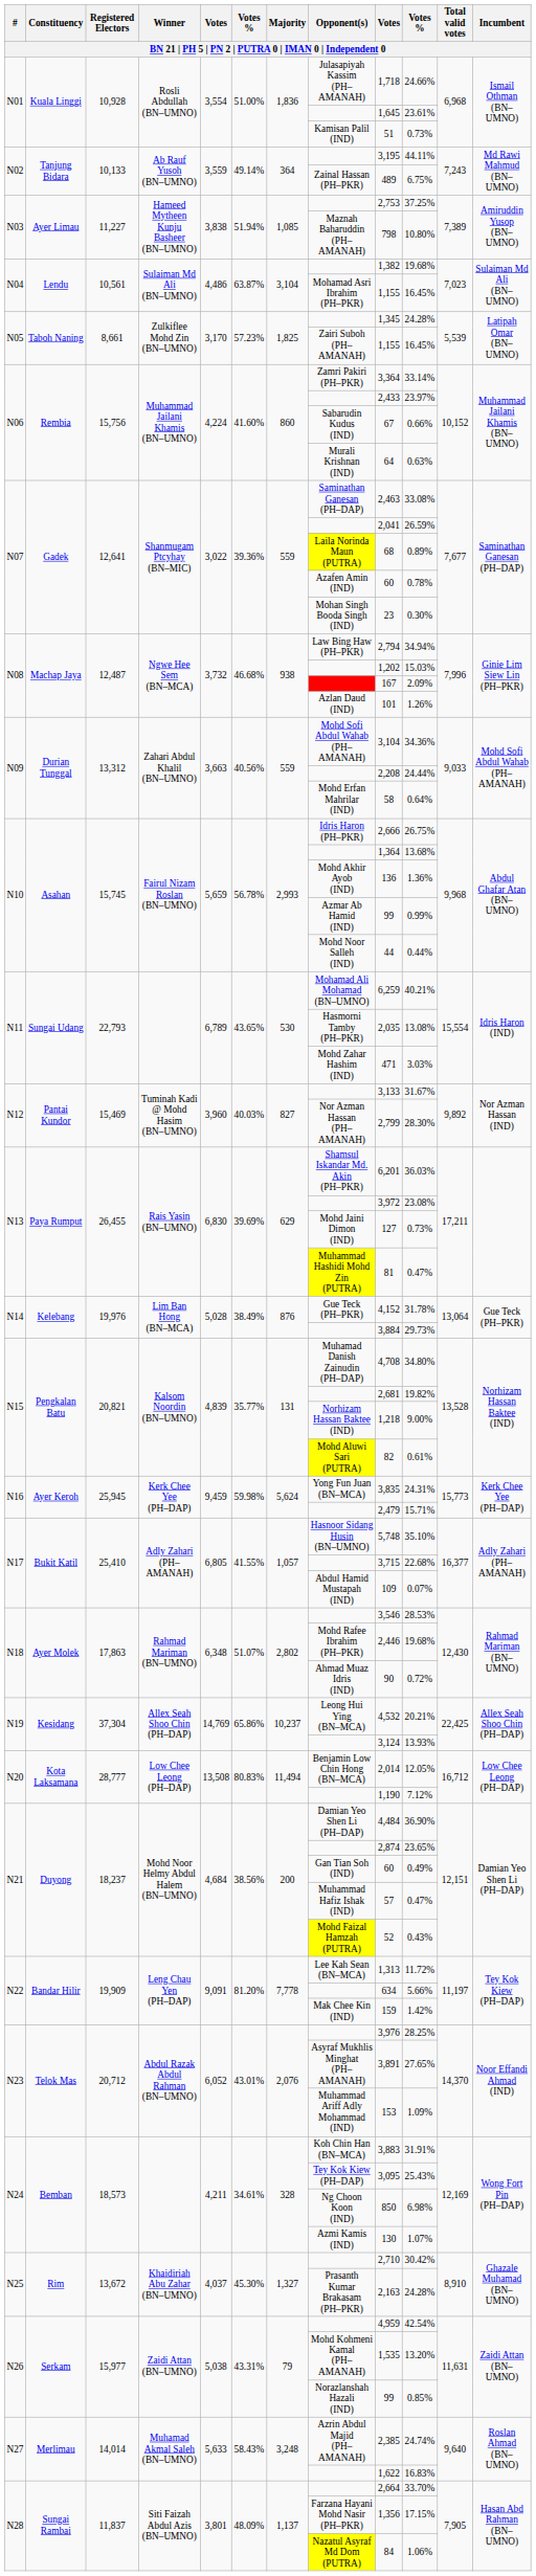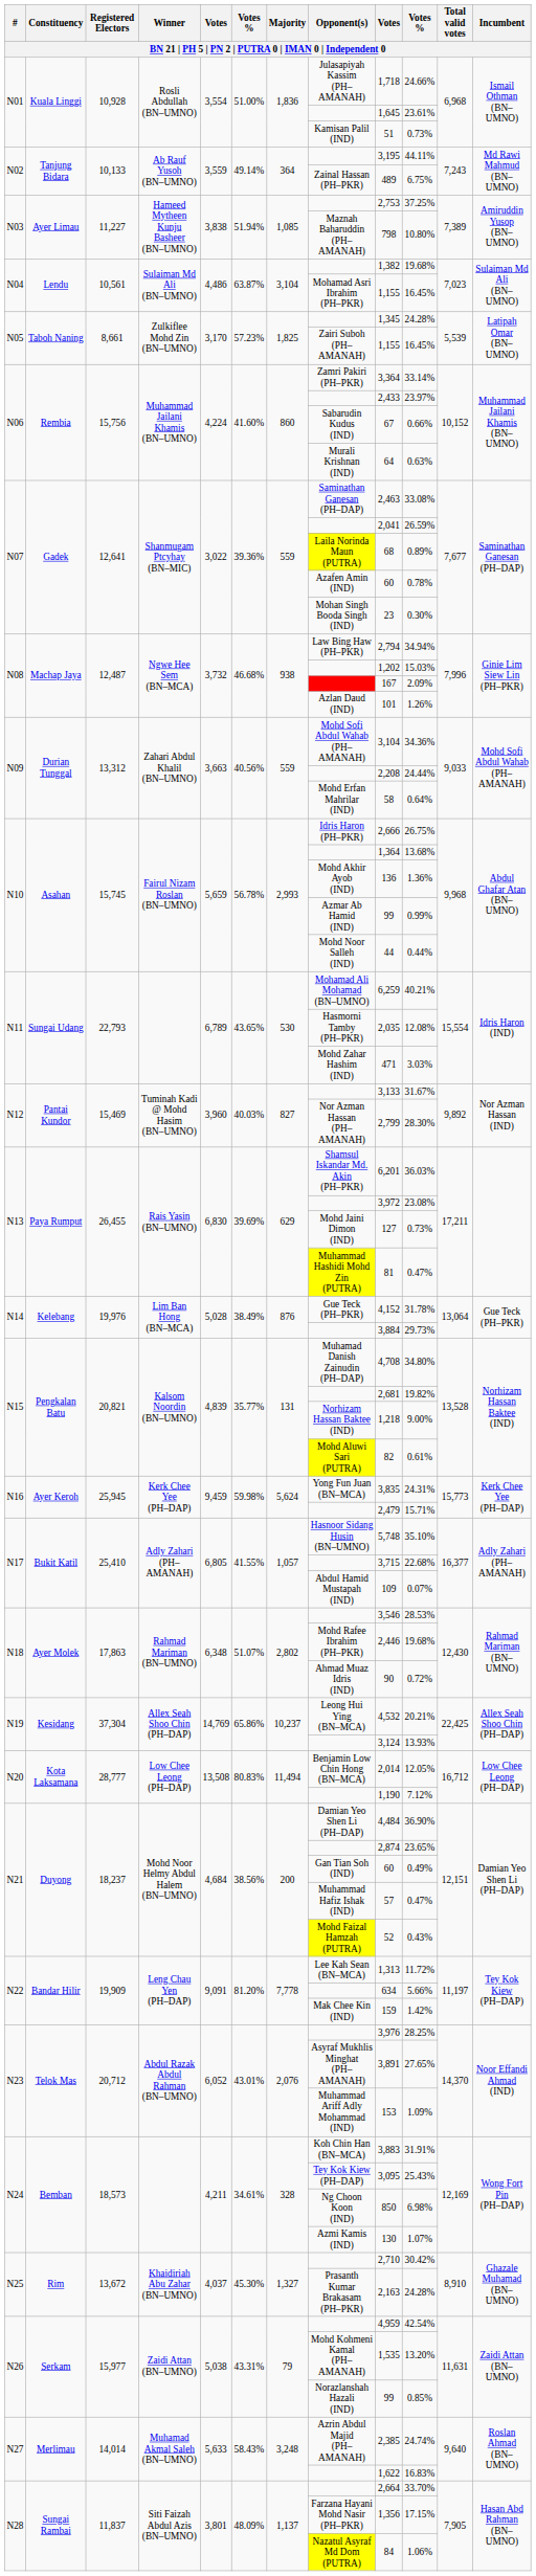row 36 | column 10: 13.08% -> 12.08%
